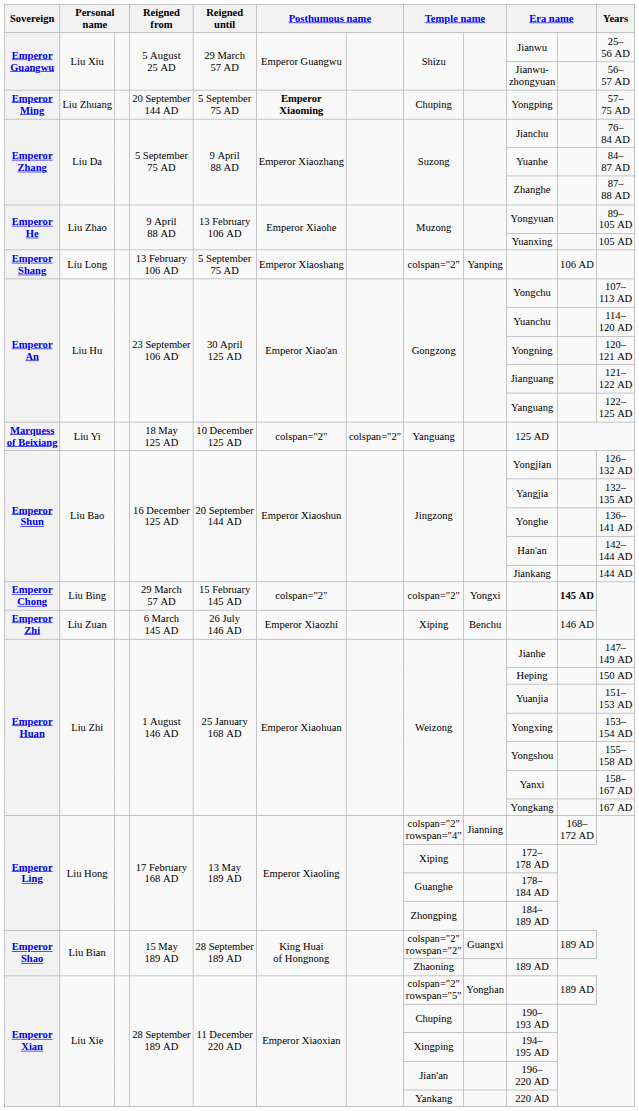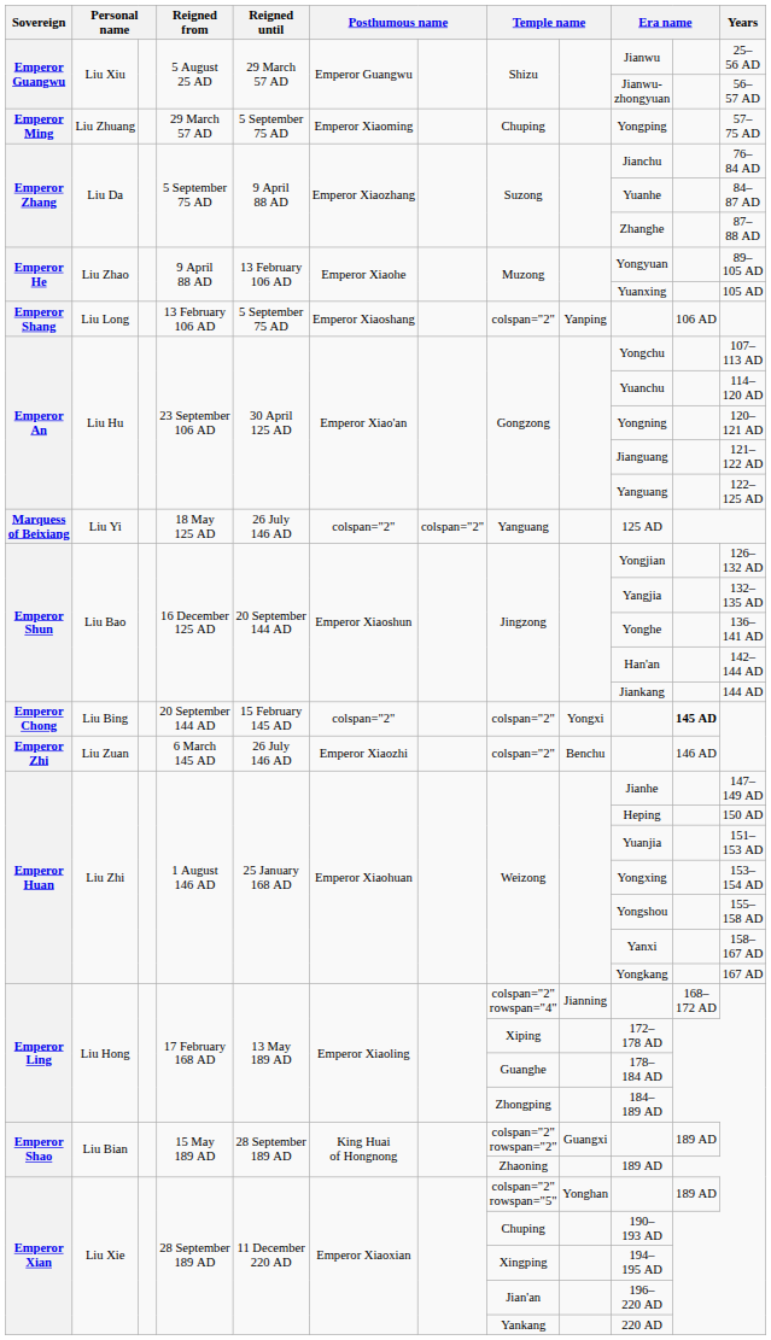Emperor Ming | Reigned from: 20 September 144 AD -> 29 March 57 AD
Emperor Ming | column 6: bold -> normal
Marquess of Beixiang | Reigned until: 10 December 125 AD -> 26 July 146 AD
Emperor Chong | Reigned from: 29 March 57 AD -> 20 September 144 AD
Emperor Zhi | column 8: Xiping -> colspan="2"
